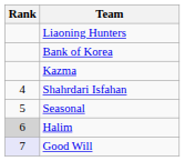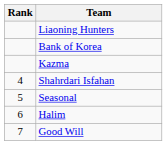Halim | Rank: lightgrey background -> no background
Good Will | Rank: lavender background -> no background
